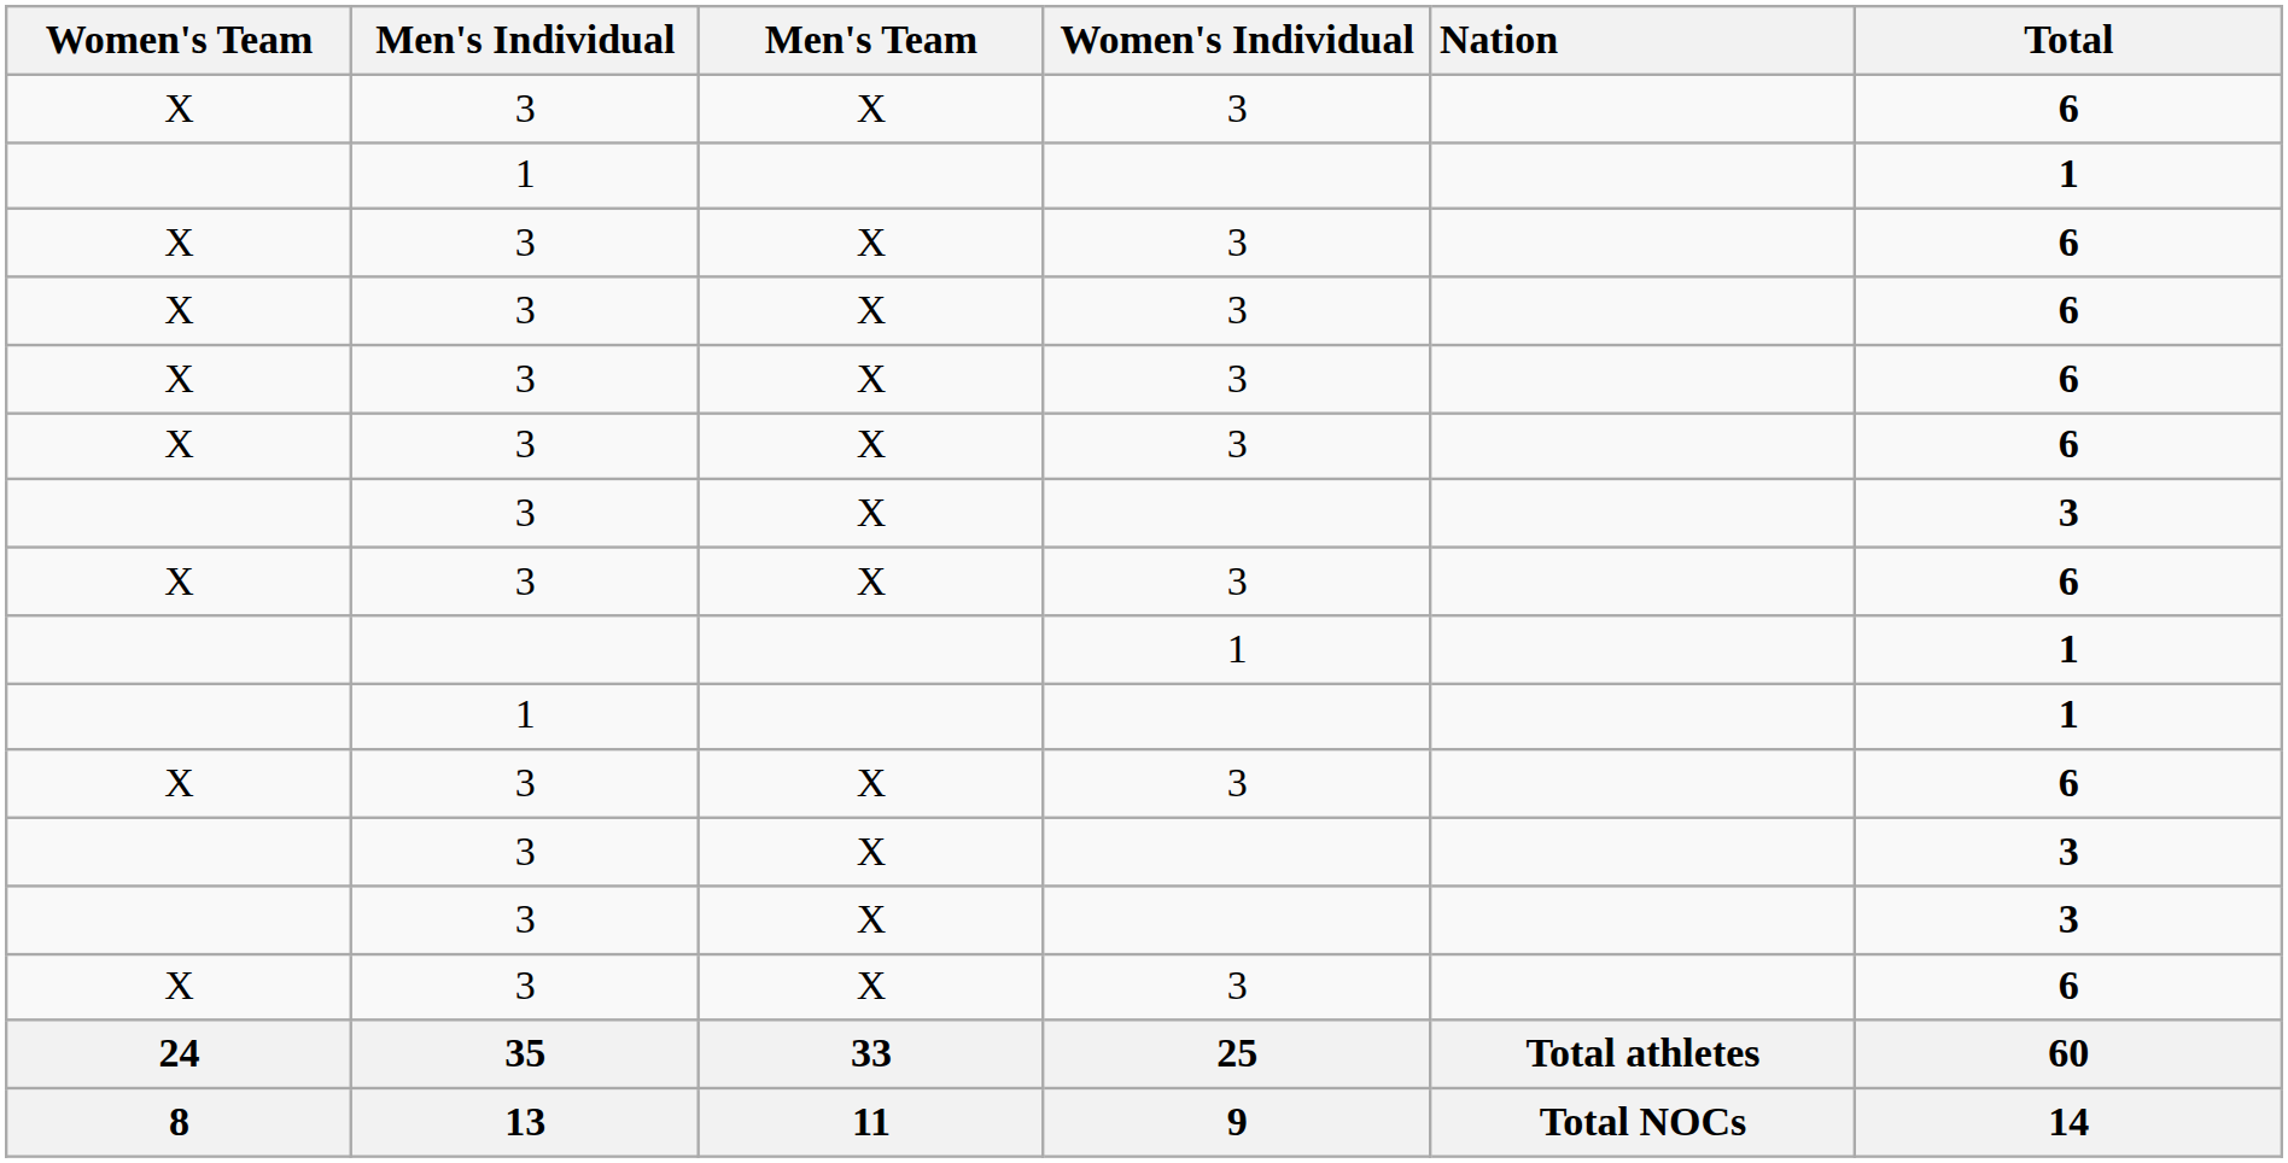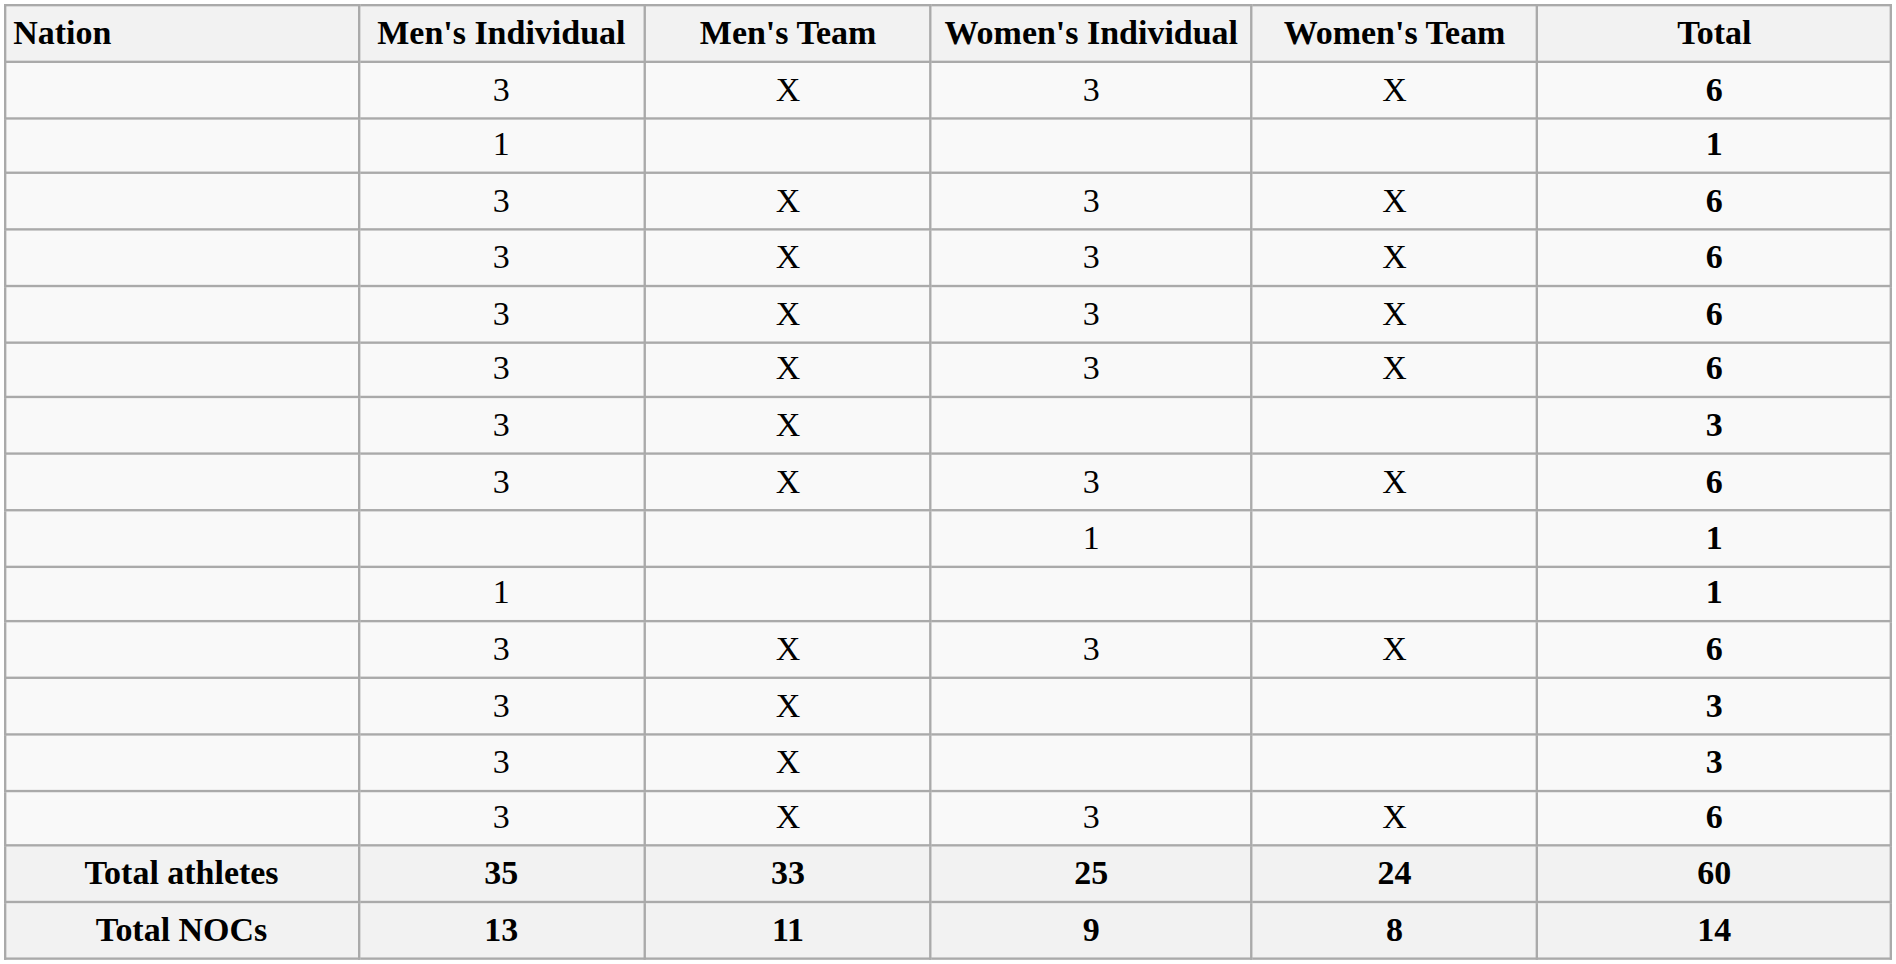columns swapped: Nation <-> Women's Team
